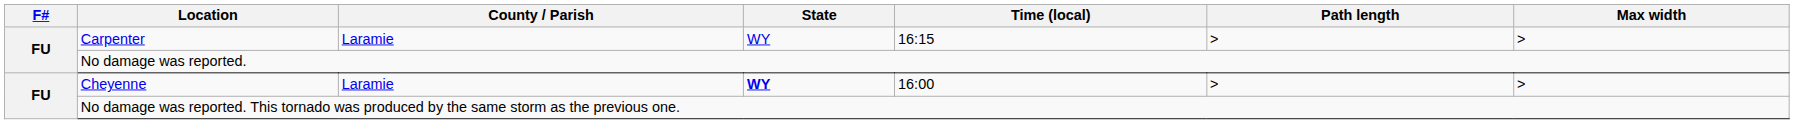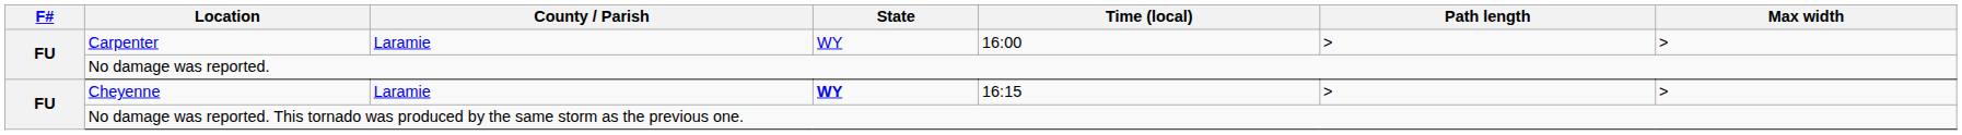Carpenter | Time (local): 16:15 -> 16:00
Cheyenne | Time (local): 16:00 -> 16:15
